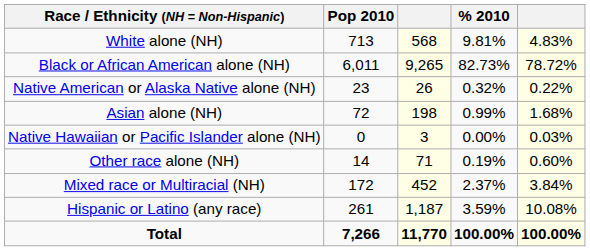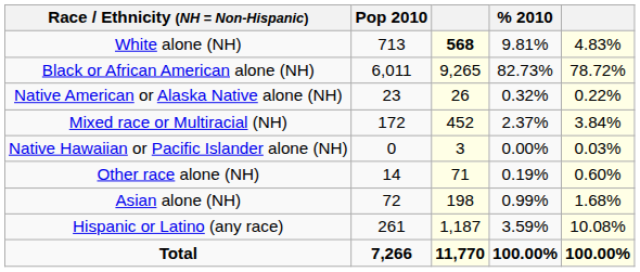White alone (NH) | column 3: normal -> bold
rows swapped: Asian alone (NH) <-> Mixed race or Multiracial (NH)
